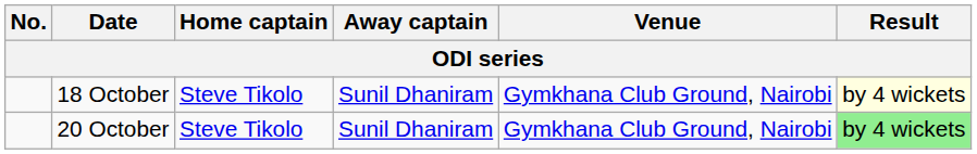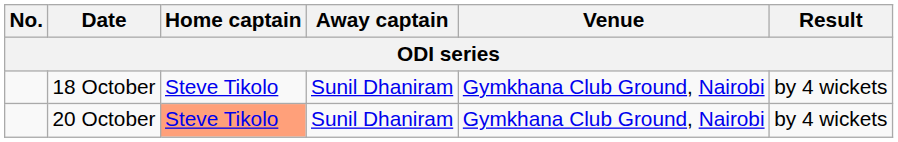18 October | Result: lightyellow background -> no background
20 October | Home captain: no background -> lightsalmon background
20 October | Result: lightgreen background -> no background
